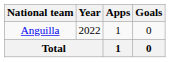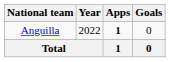Anguilla | Apps: normal -> bold
